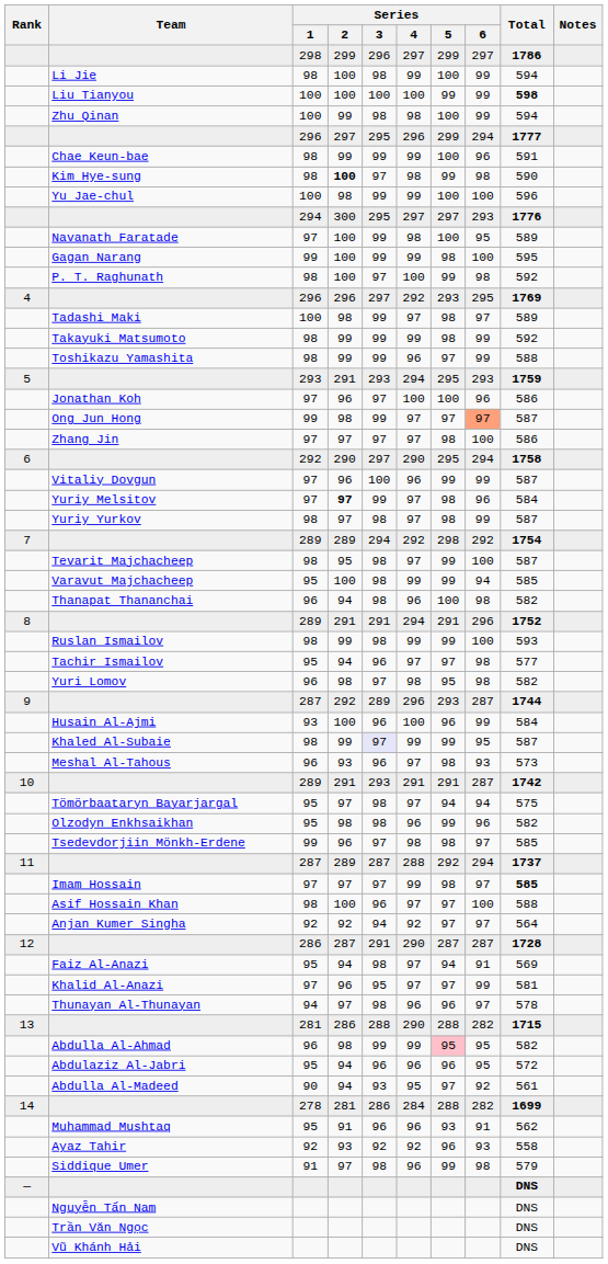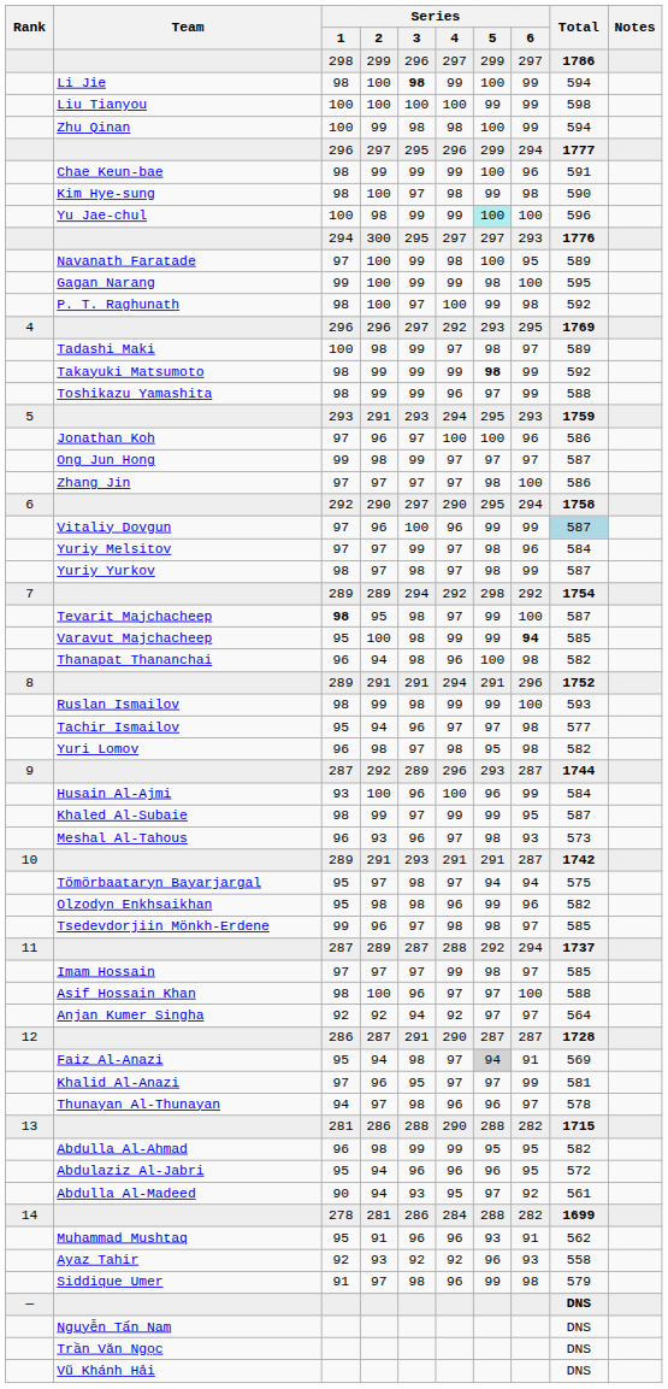Li Jie | Series / 3: normal -> bold
Liu Tianyou | Total: bold -> normal
Kim Hye-sung | Series / 2: bold -> normal
Yu Jae-chul | Series / 5: no background -> paleturquoise background
Takayuki Matsumoto | Series / 5: normal -> bold
Ong Jun Hong | Series / 6: lightsalmon background -> no background
Vitaliy Dovgun | Total: no background -> lightblue background
Yuriy Melsitov | Series / 2: bold -> normal
Tevarit Majchacheep | Series / 1: normal -> bold
Varavut Majchacheep | Series / 6: normal -> bold
Khaled Al-Subaie | Series / 3: lavender background -> no background
Imam Hossain | Total: bold -> normal
Faiz Al-Anazi | Series / 5: no background -> lightgrey background
Abdulla Al-Ahmad | Series / 5: pink background -> no background
